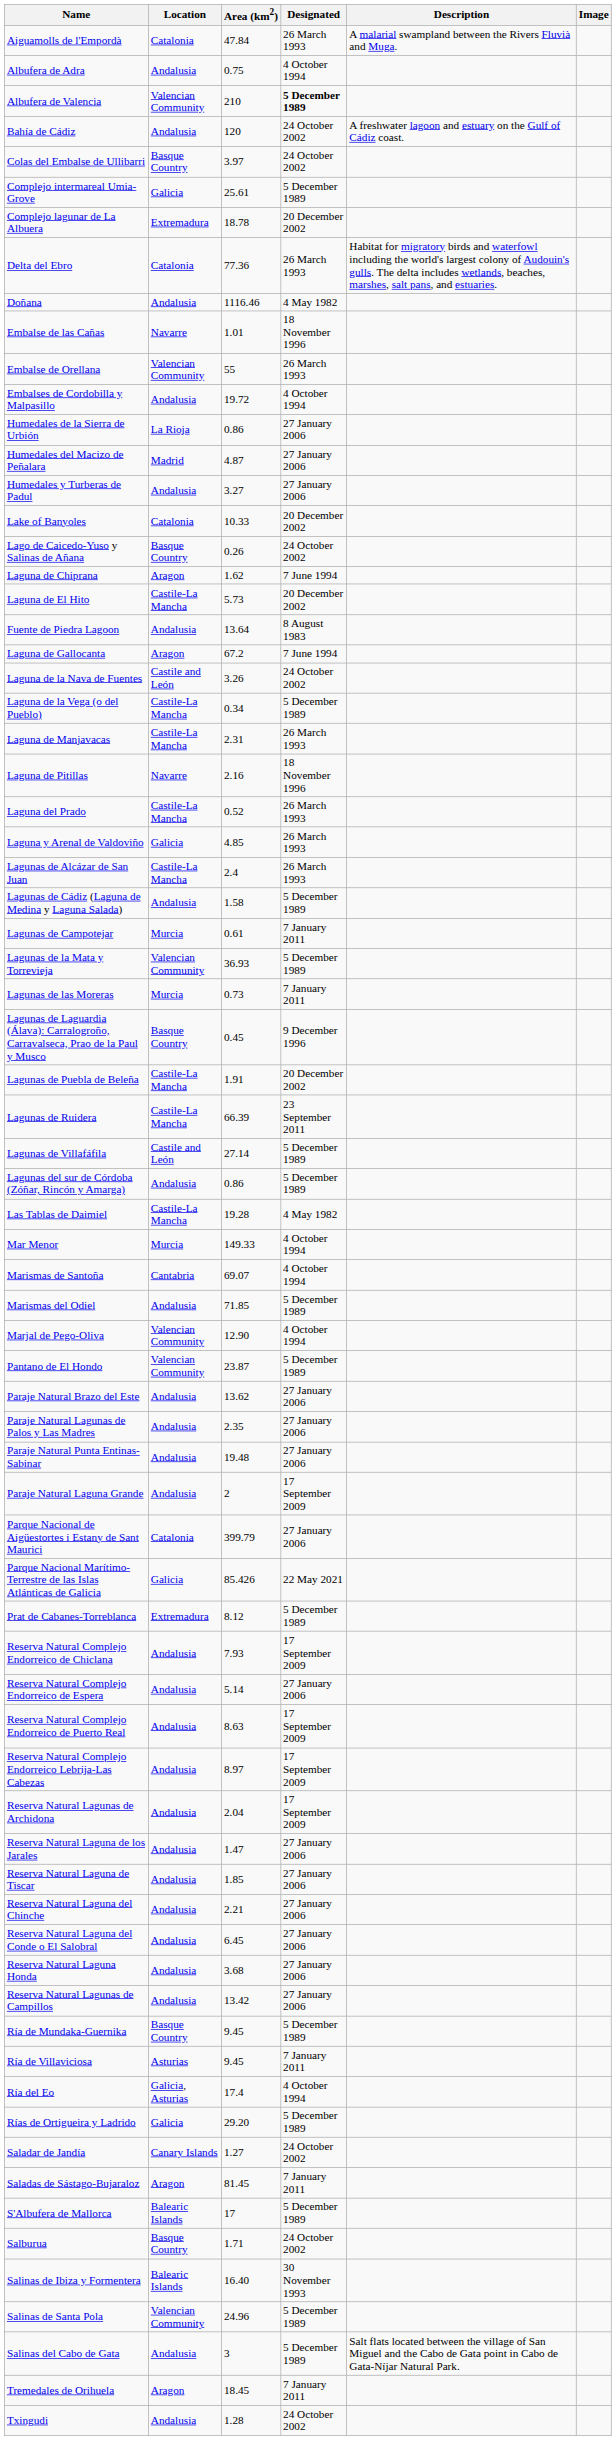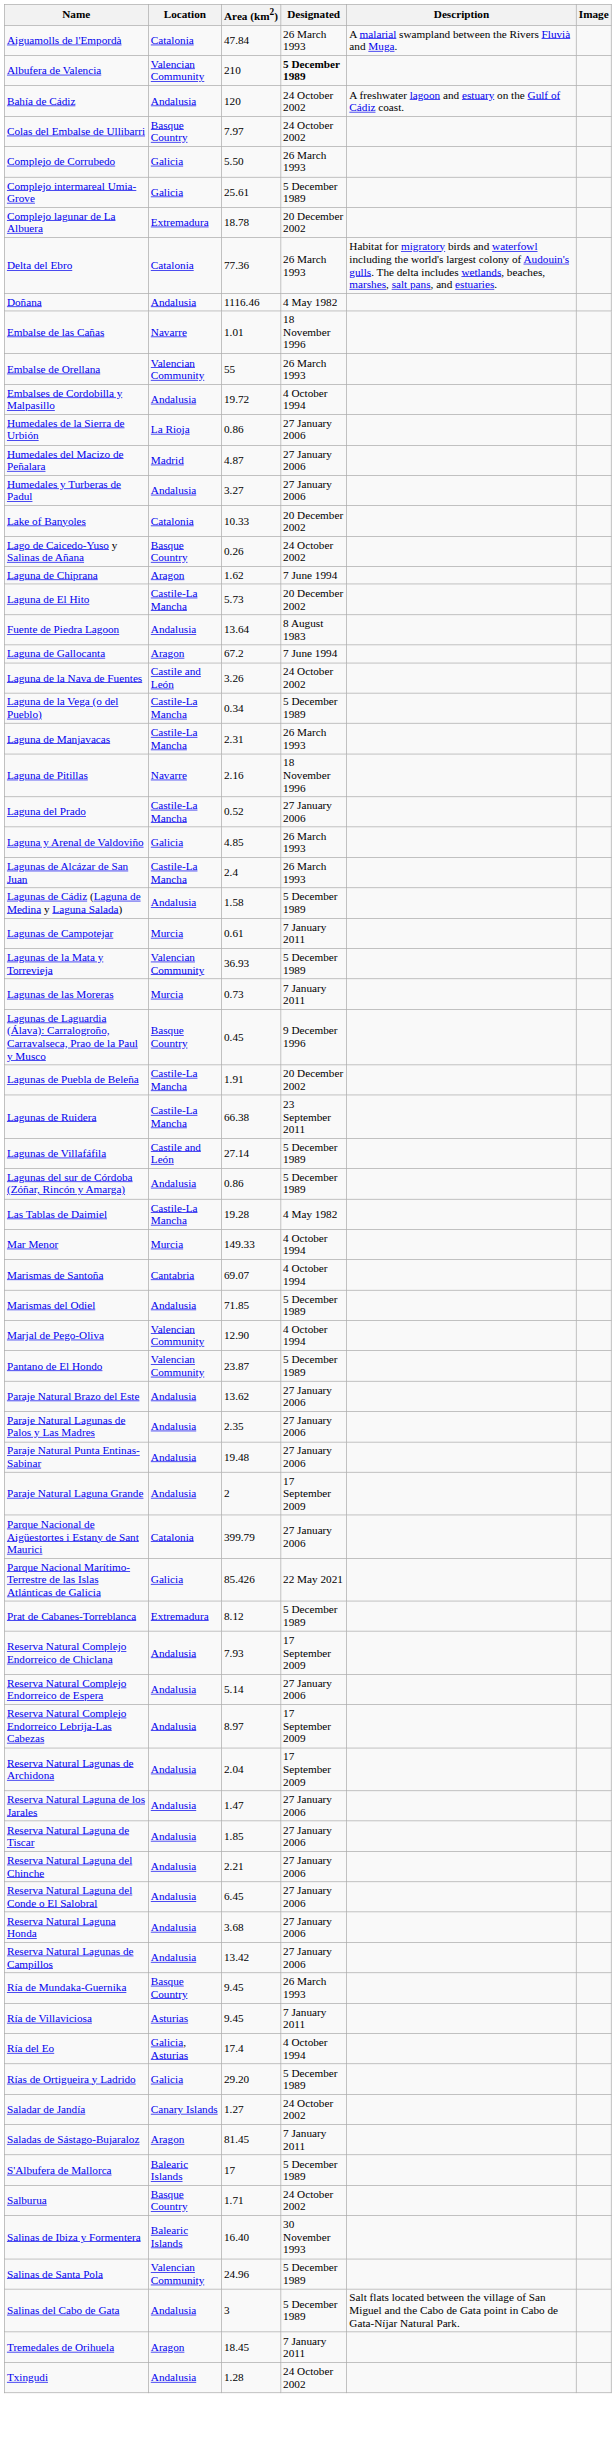- row: Albufera de Adra | Andalusia | 0.75 | 4 October 1994
Colas del Embalse de Ullibarri | Area (km2): 3.97 -> 7.97
+ row: Complejo de Corrubedo | Galicia | 5.50 | 26 March 1993
Laguna del Prado | Designated: 26 March 1993 -> 27 January 2006
Lagunas de Ruidera | Area (km2): 66.39 -> 66.38
- row: Reserva Natural Complejo Endorreico de Puerto Real | Andalusia | 8.63 | 17 September 2009
Ría de Mundaka-Guernika | Designated: 5 December 1989 -> 26 March 1993
